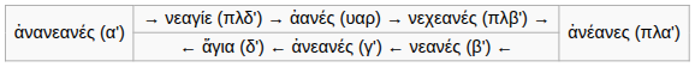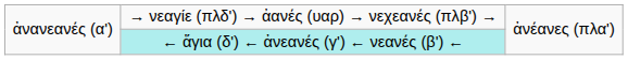ἀνανεανές (α') / ← ἅγια (δ') ← ἀνεανές (γ') ← νεανές (β') ← | column 2: no background -> paleturquoise background
